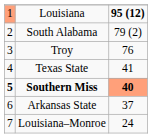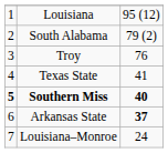Louisiana | column 1: lightsalmon background -> no background
Louisiana | column 3: bold -> normal
Southern Miss | column 3: lightsalmon background -> no background
Arkansas State | column 3: normal -> bold
